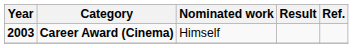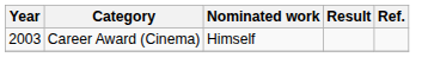row 2 | Year: bold -> normal
row 2 | Category: bold -> normal
